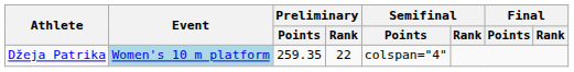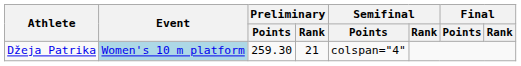Džeja Patrika | Preliminary / Points: 259.35 -> 259.30
Džeja Patrika | Preliminary / Rank: 22 -> 21
